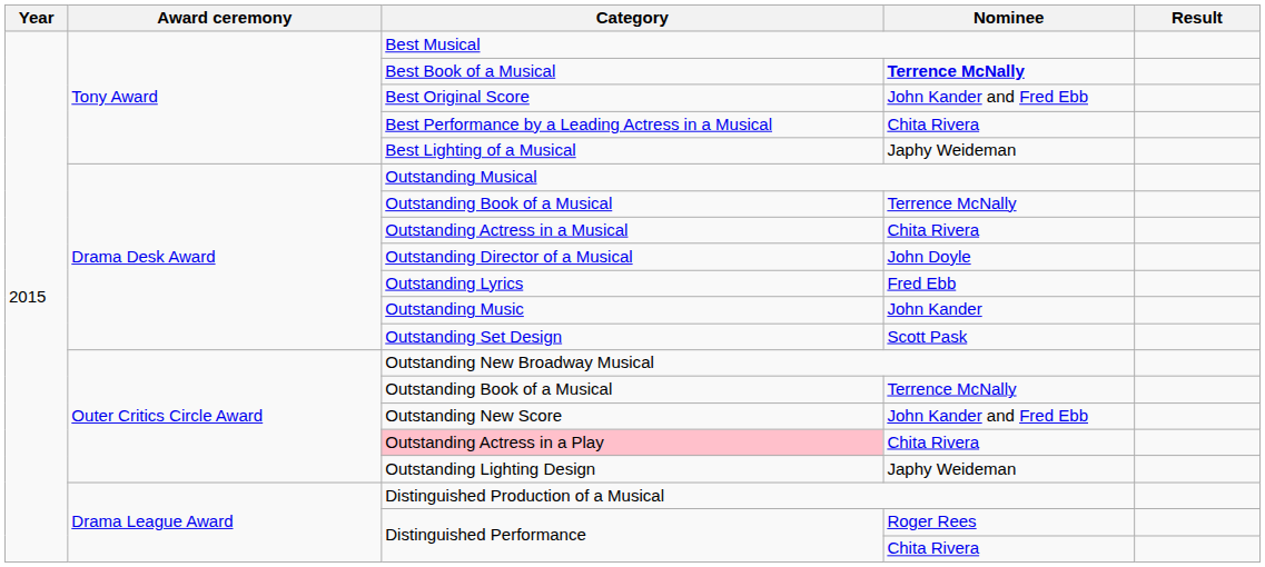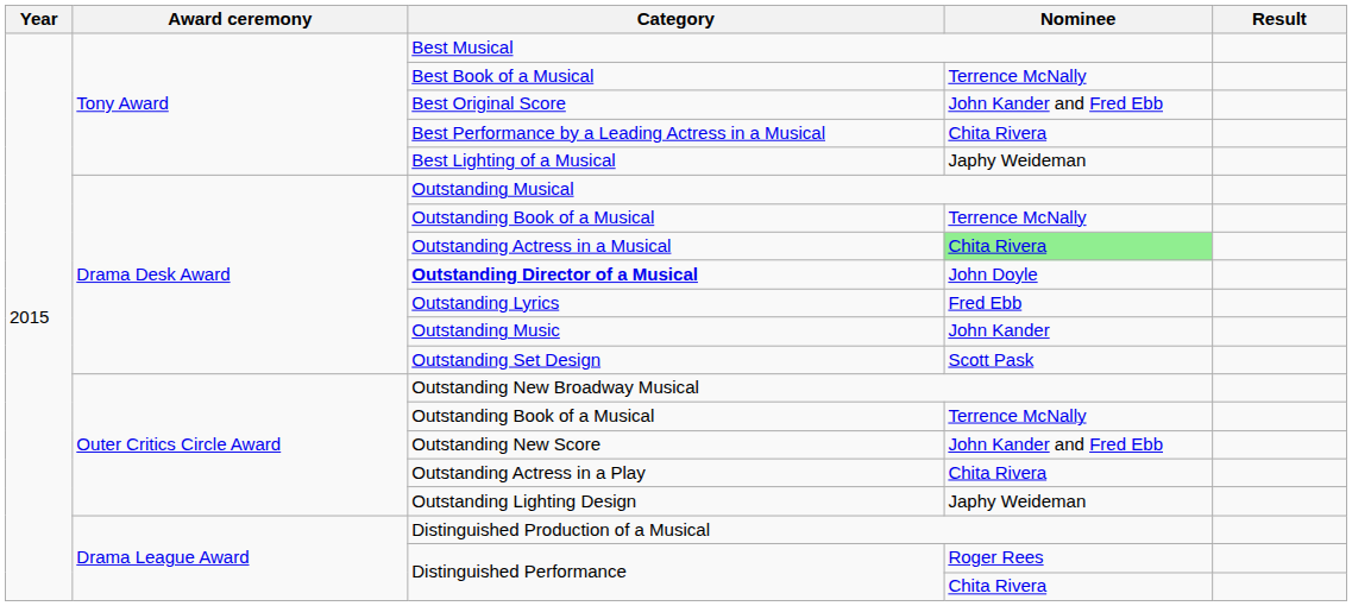Best Book of a Musical | Nominee: bold -> normal
Outstanding Actress in a Musical | Nominee: no background -> lightgreen background
Outstanding Director of a Musical | Category: normal -> bold
Outstanding Actress in a Play | Category: pink background -> no background
